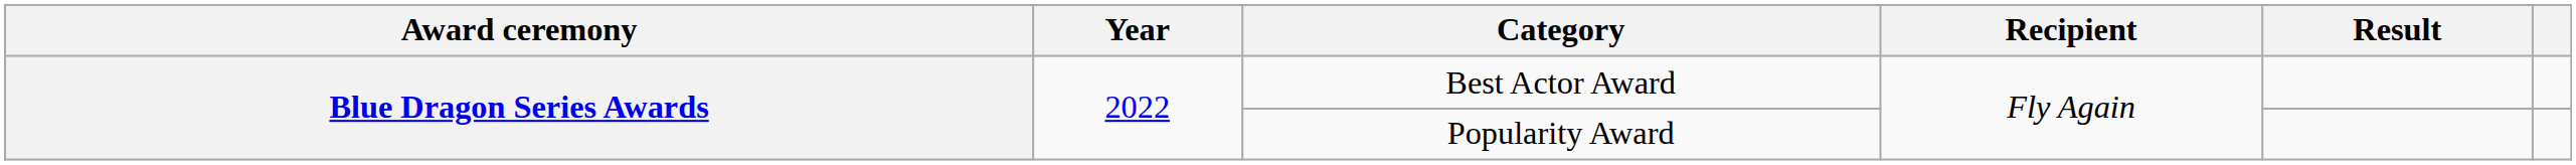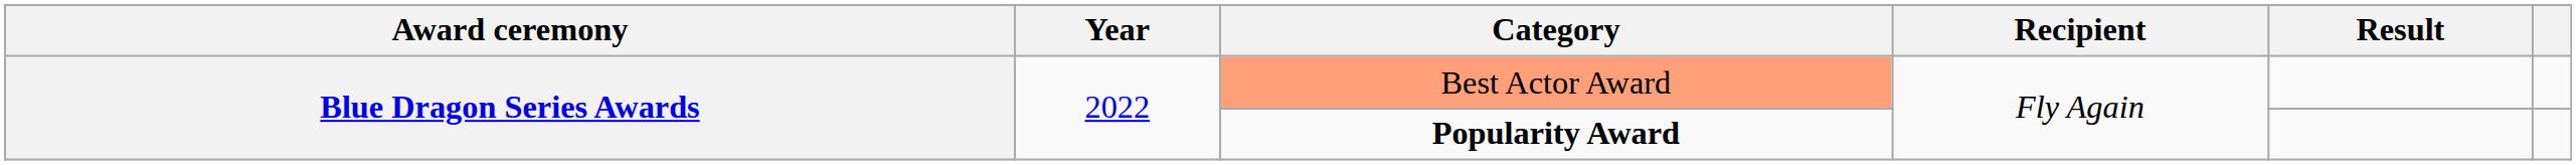Best Actor Award | Category: no background -> lightsalmon background
Popularity Award | Category: normal -> bold
